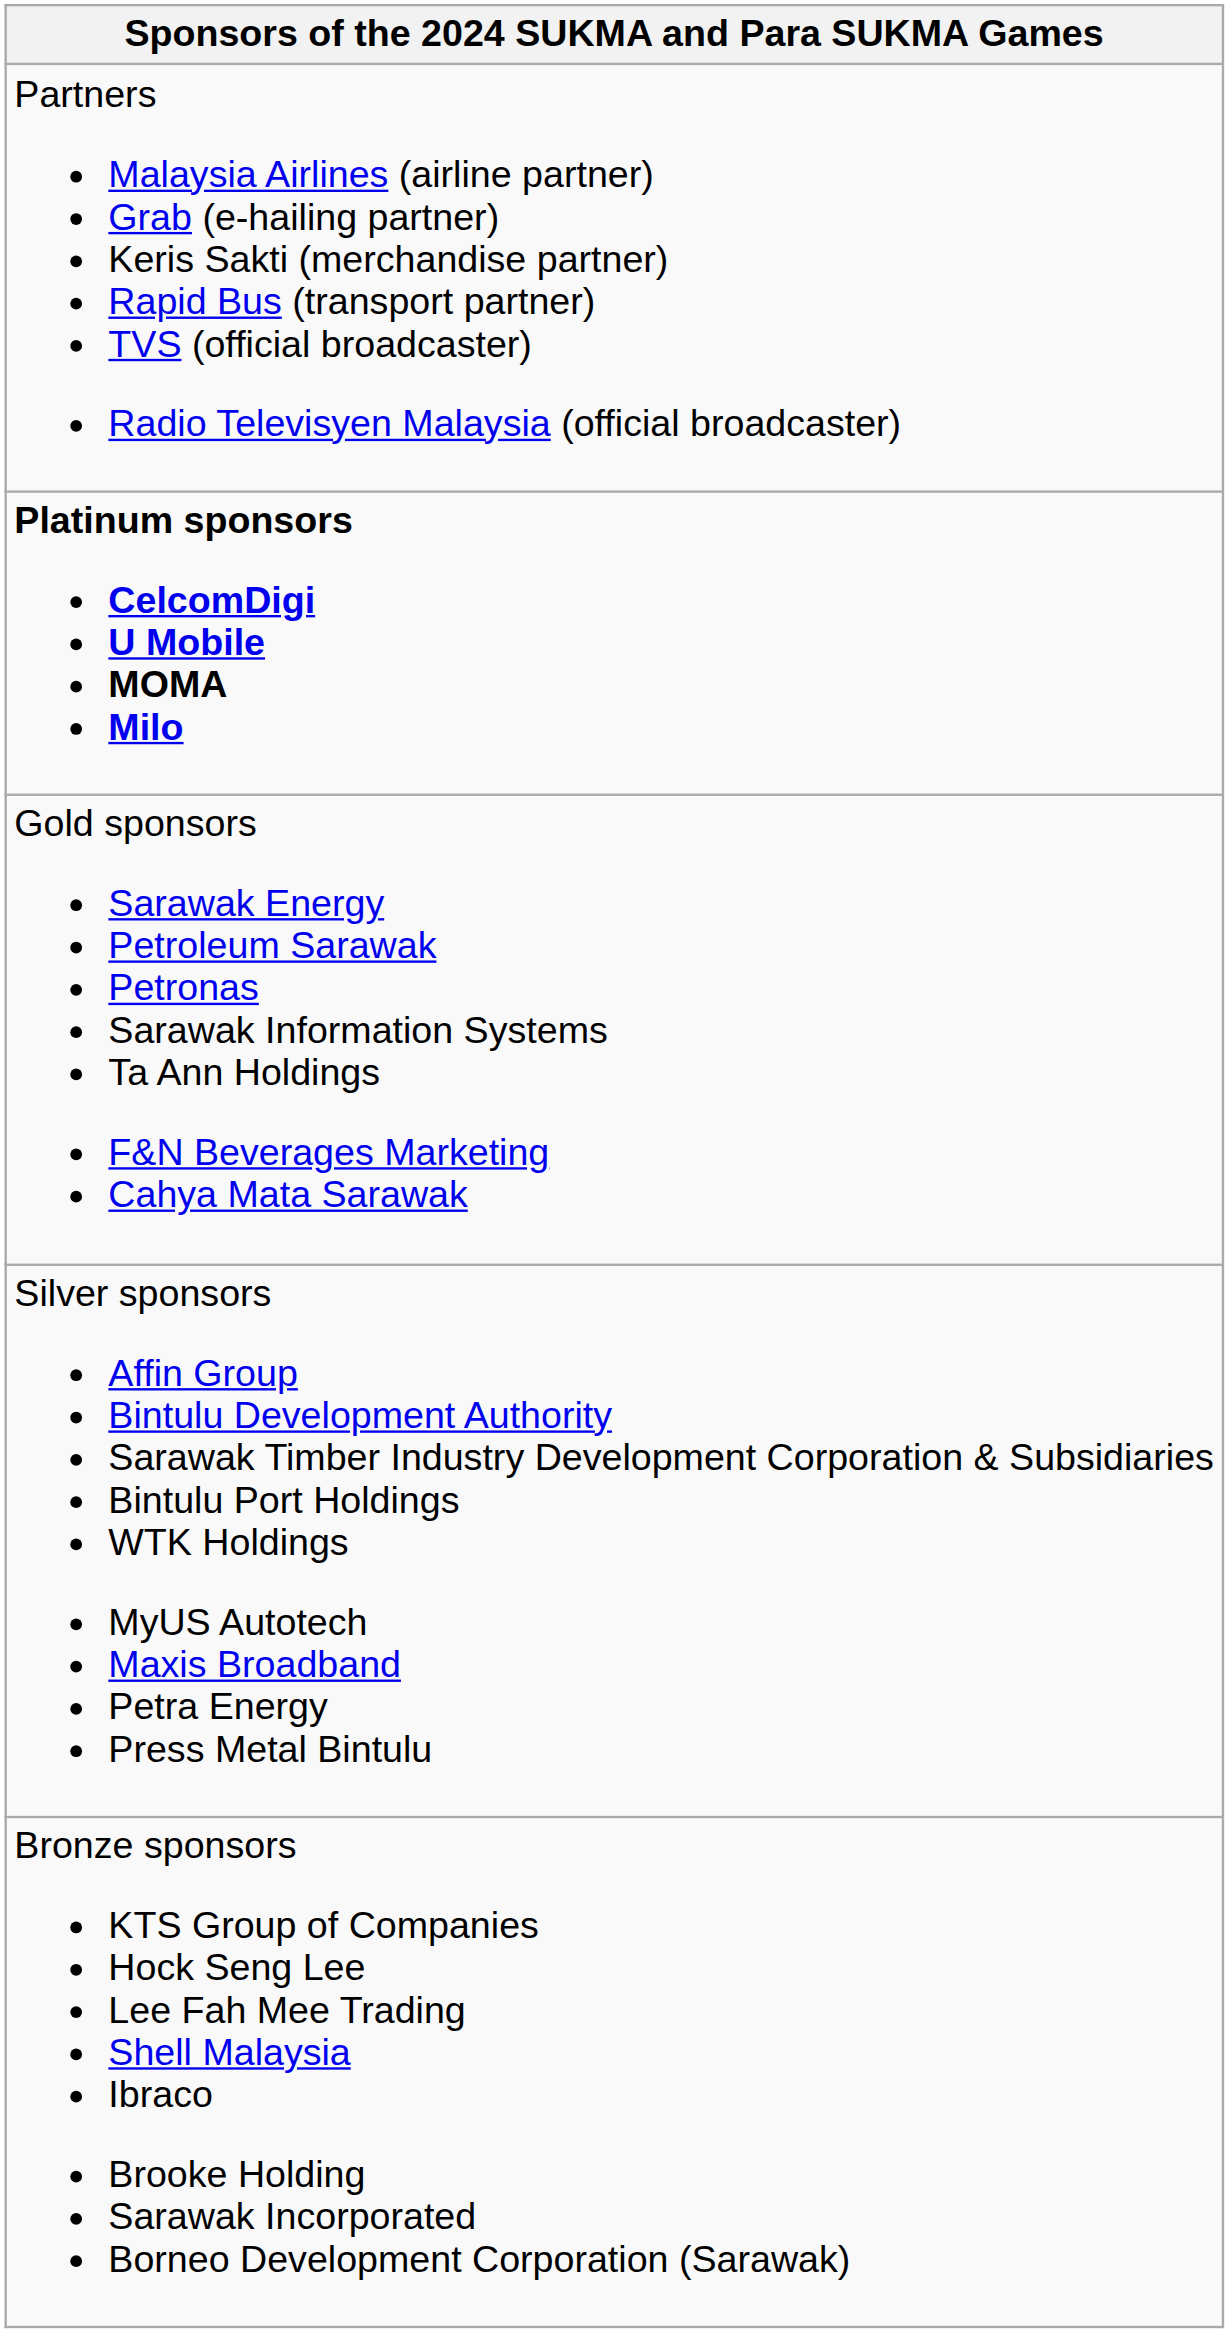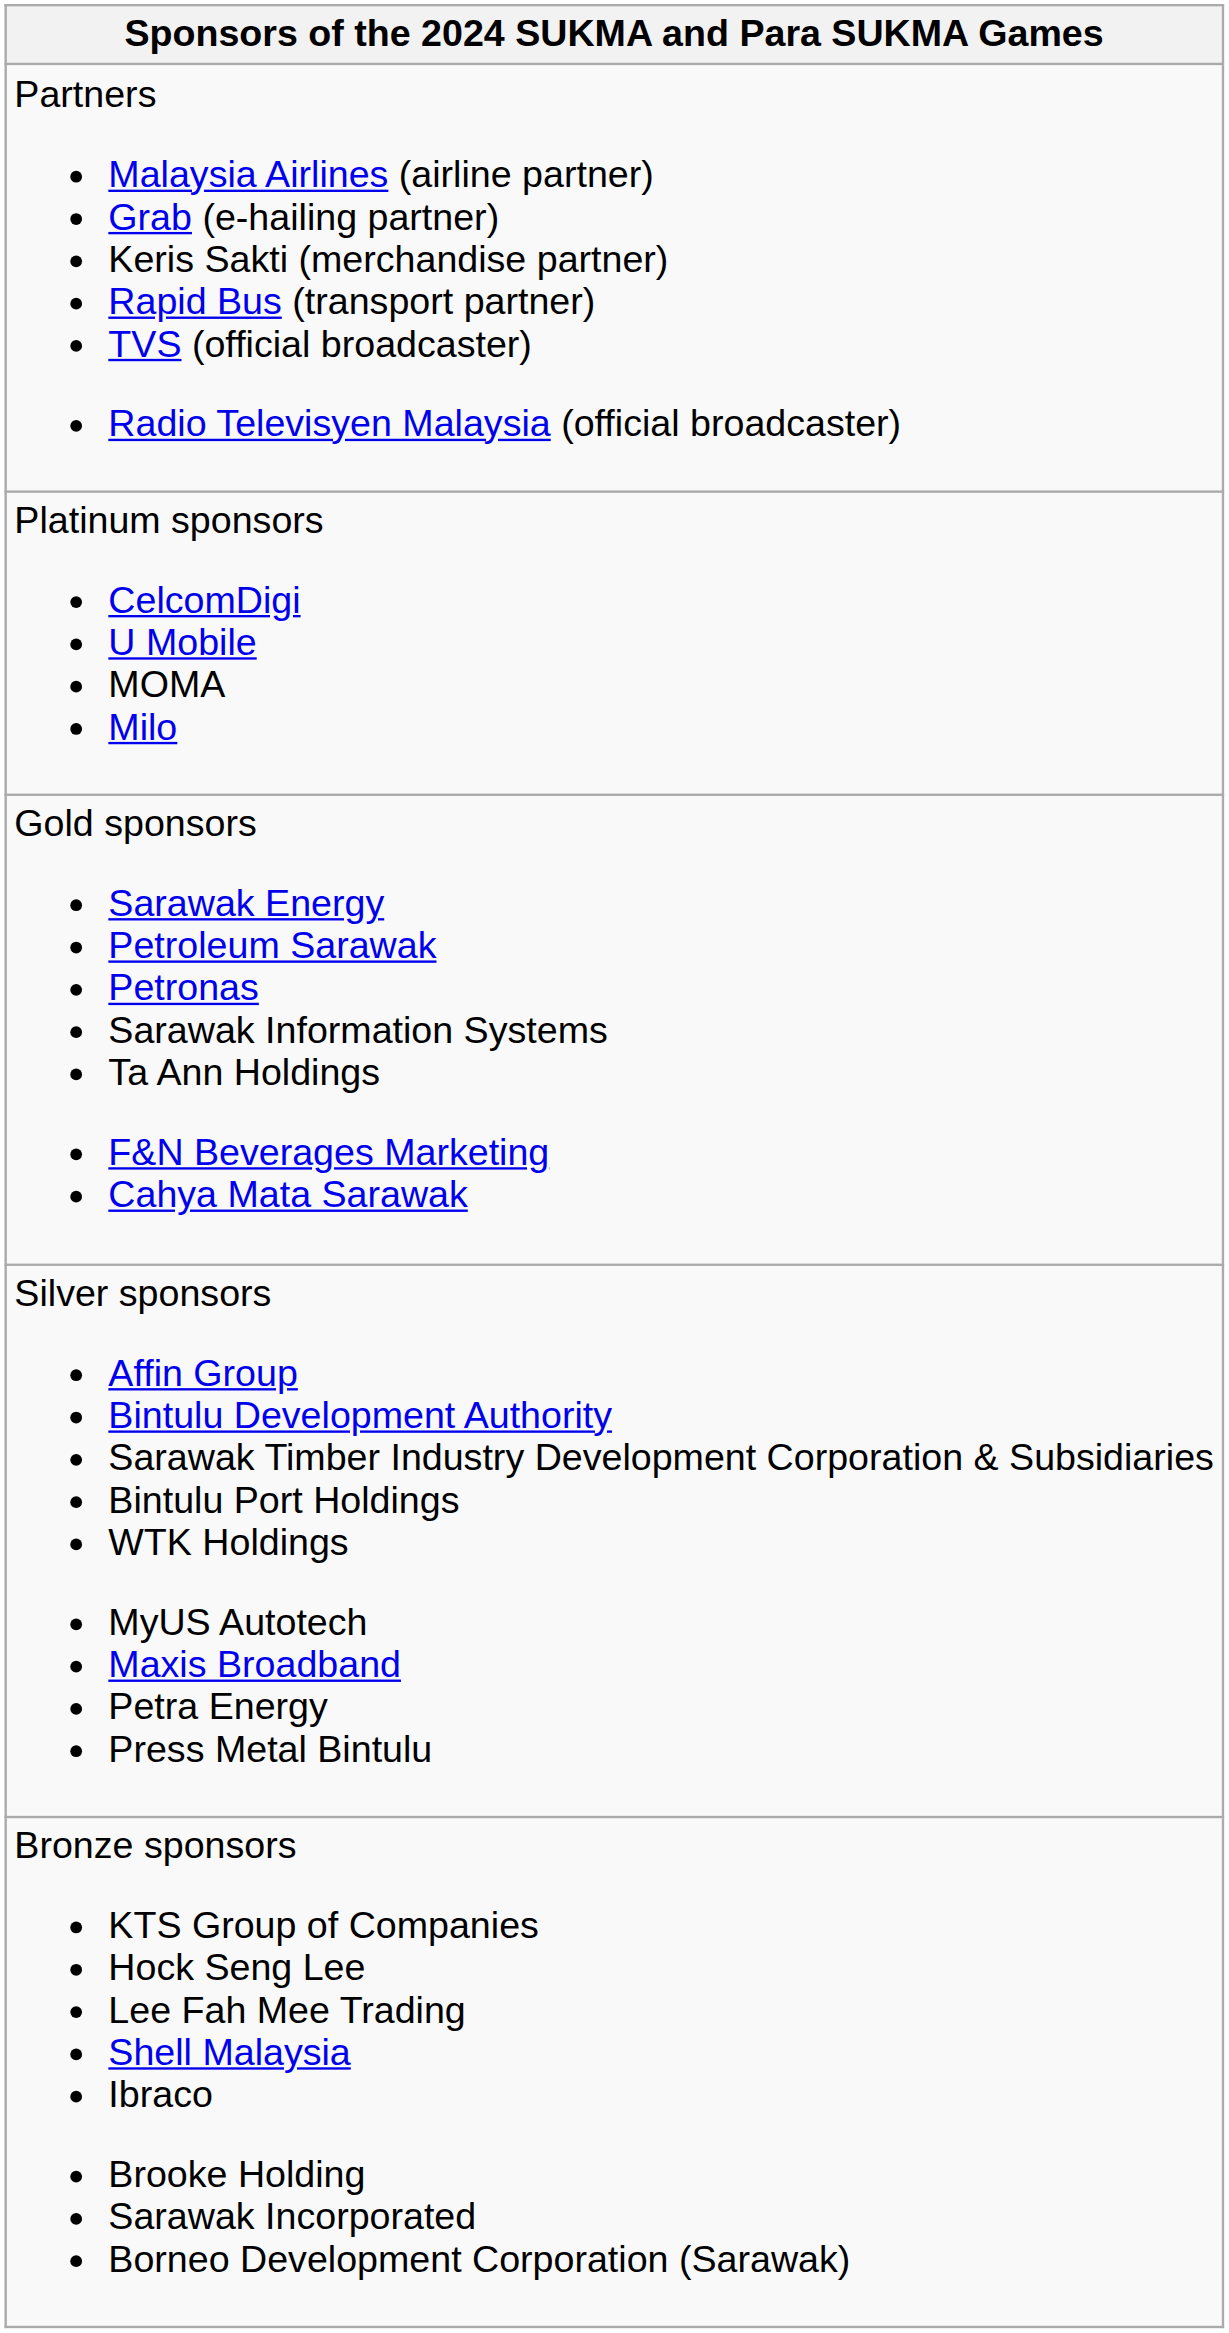row 3 | column 1: bold -> normal
